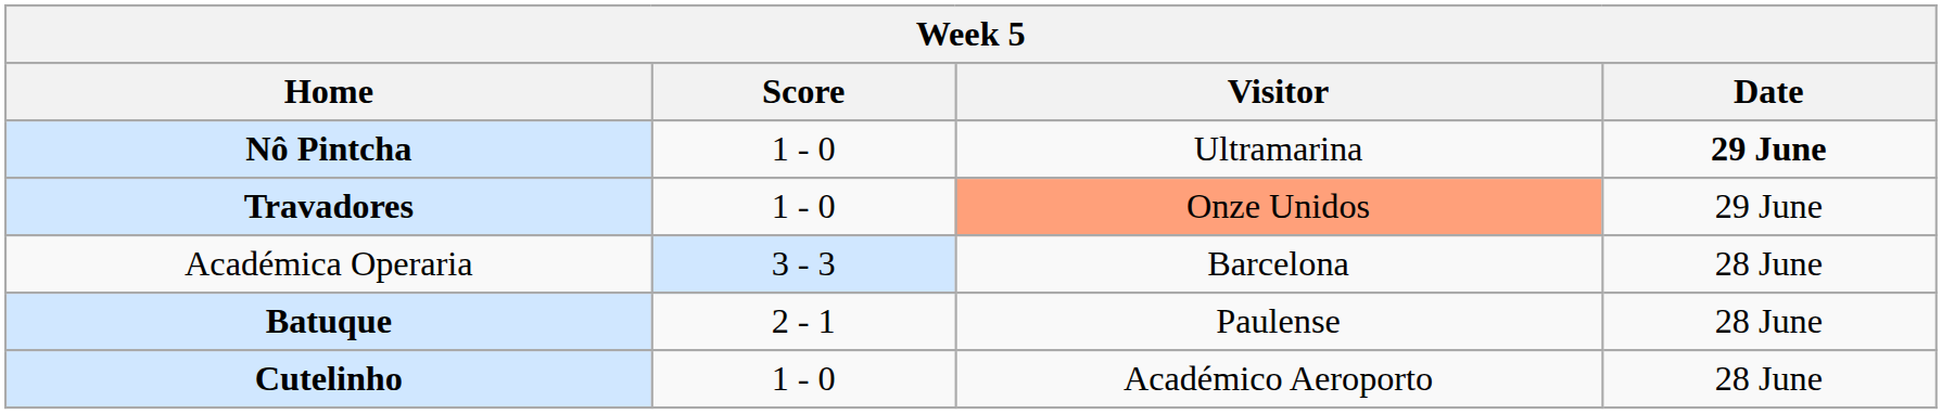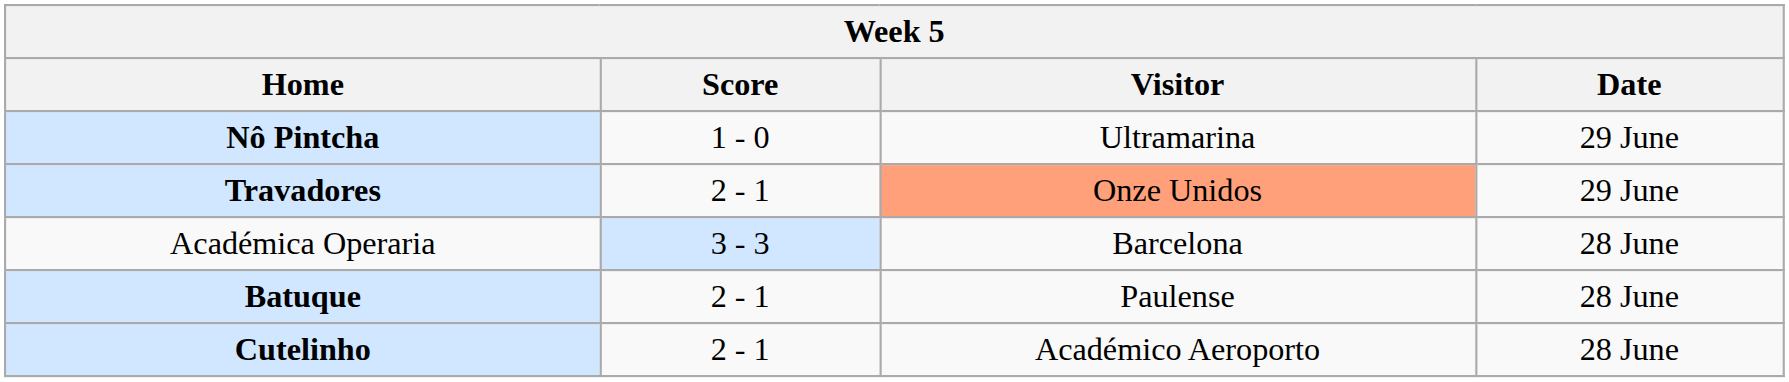Nô Pintcha | Date: bold -> normal
Travadores | Score: 1 - 0 -> 2 - 1
Cutelinho | Score: 1 - 0 -> 2 - 1
